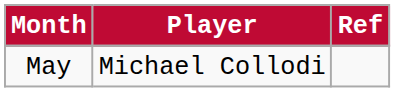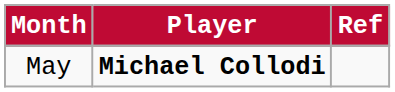May | Player: normal -> bold
